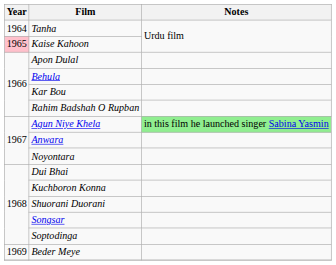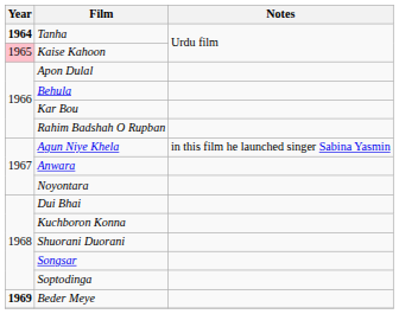Tanha | Year: normal -> bold
Agun Niye Khela | Notes: lightgreen background -> no background
Beder Meye | Year: normal -> bold
